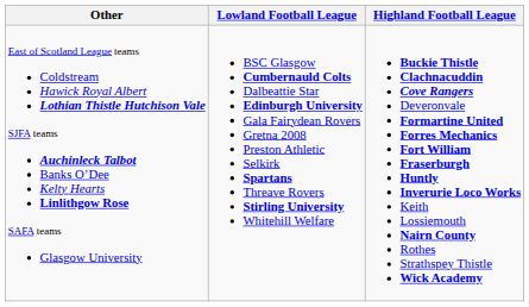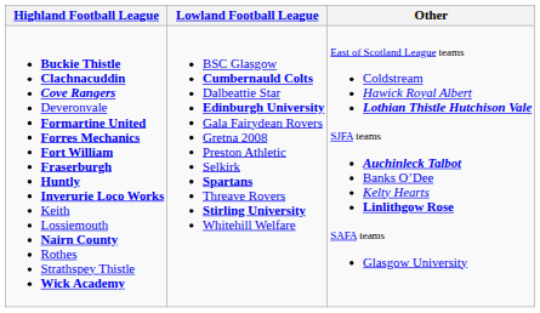columns swapped: Highland Football League <-> Other
